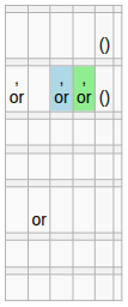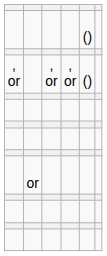row 4 | column 3: lightblue background -> no background
row 4 | column 4: lightgreen background -> no background
